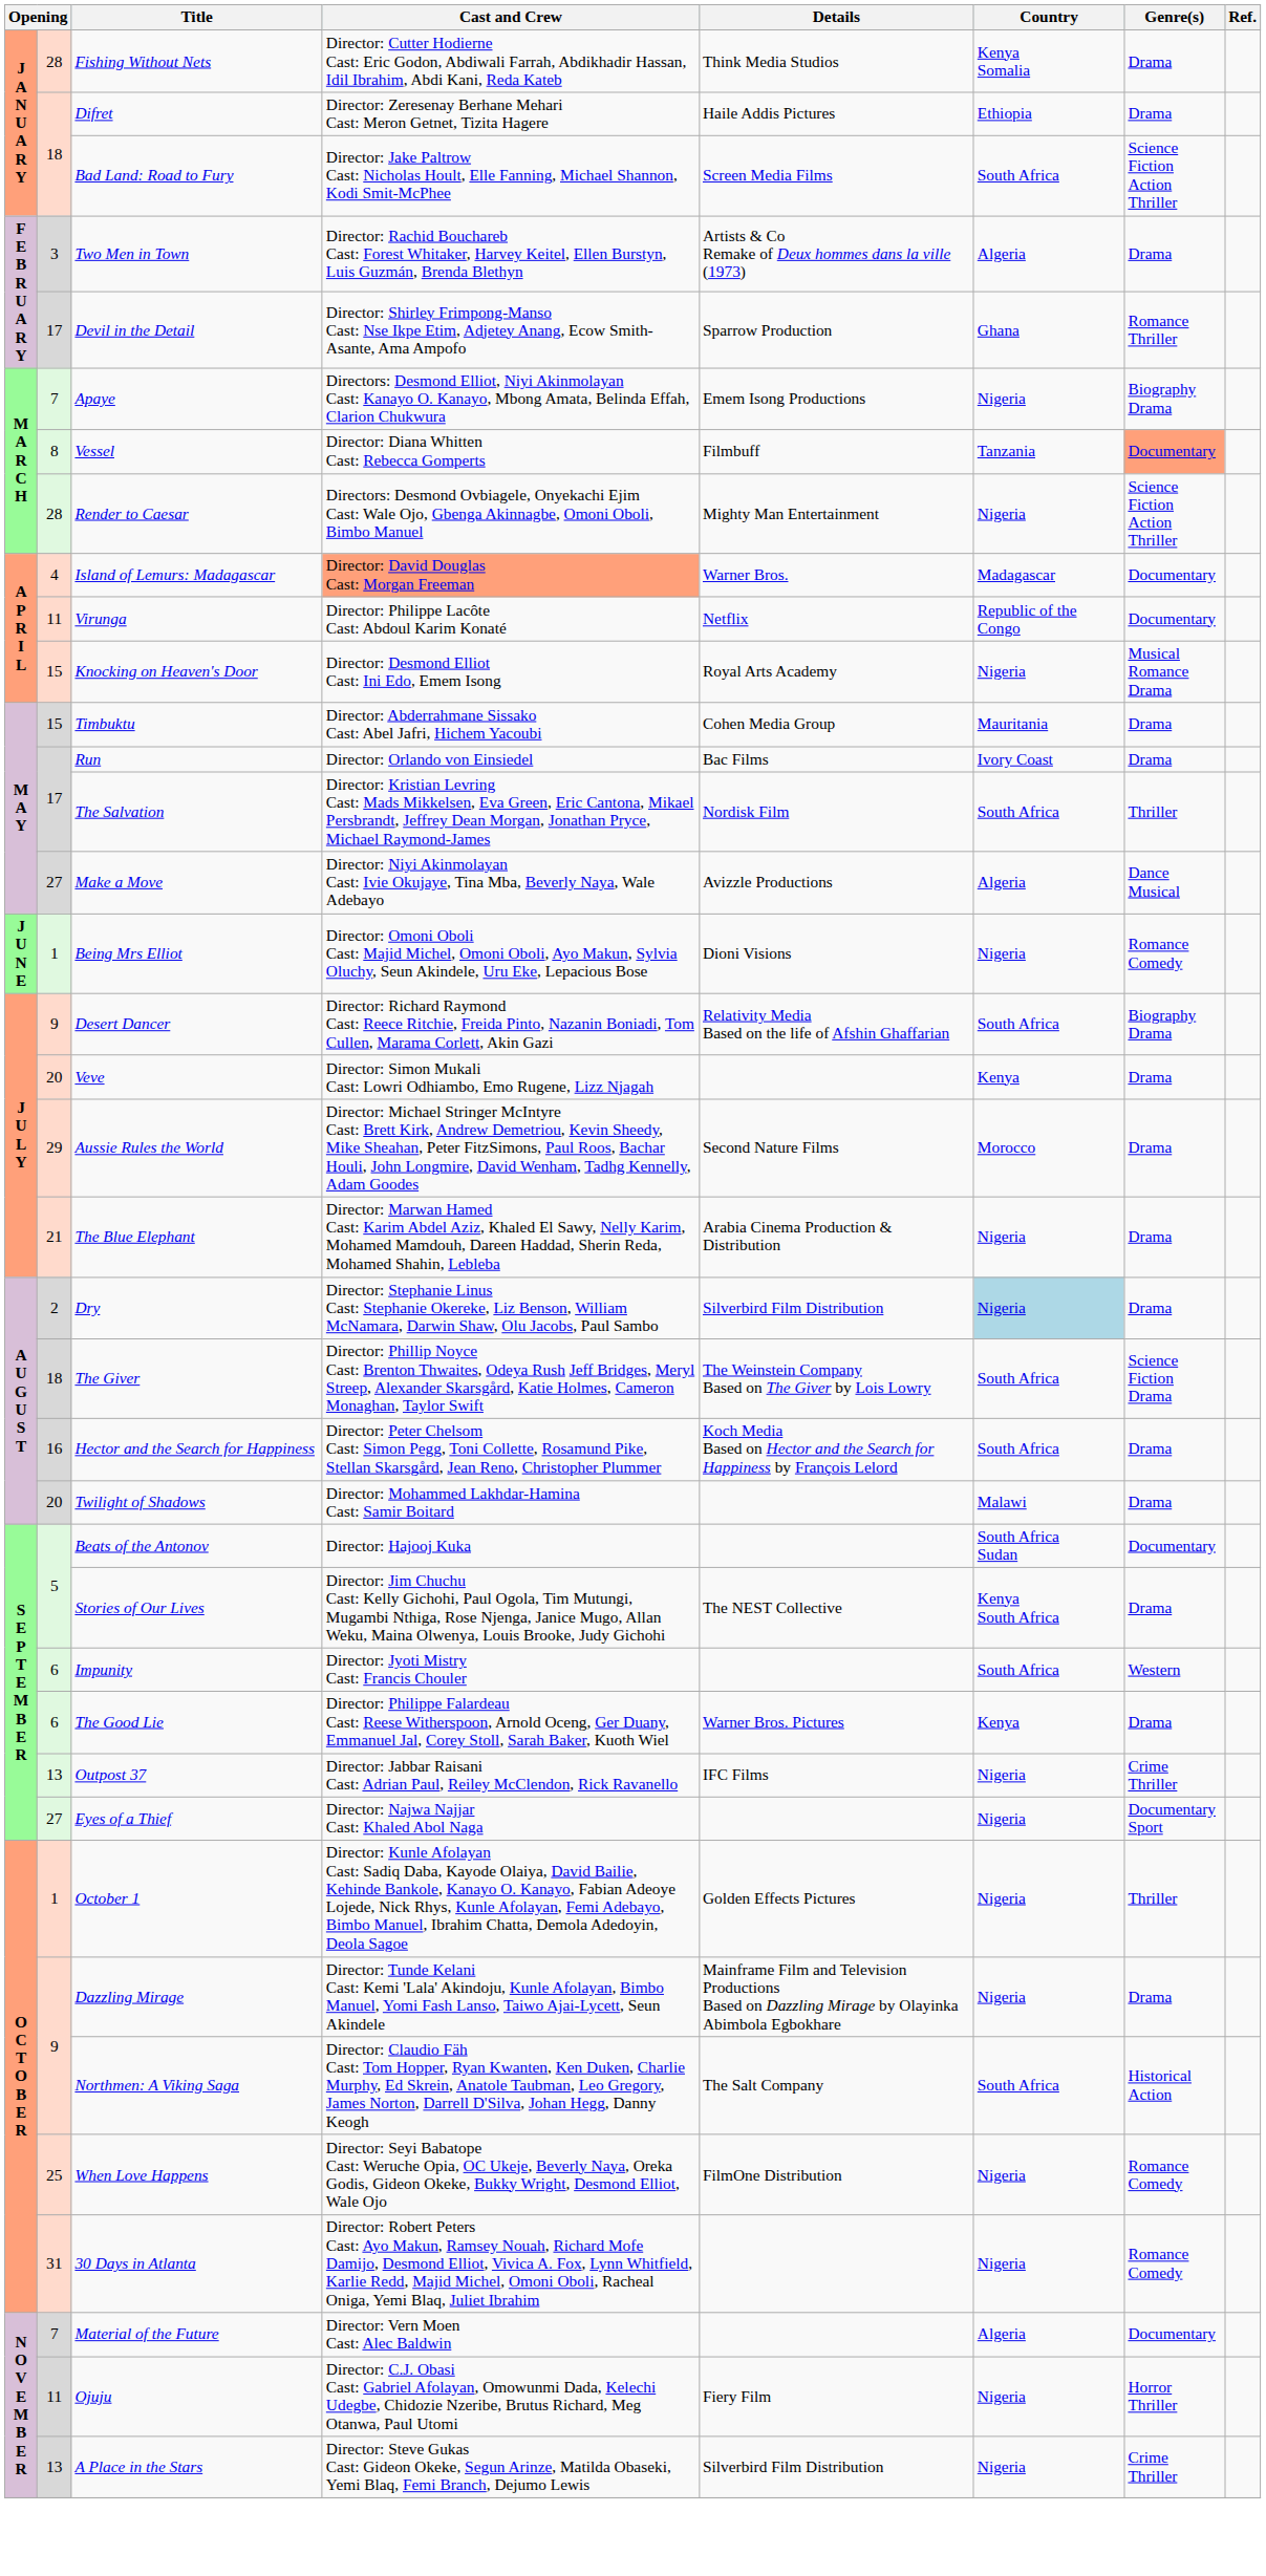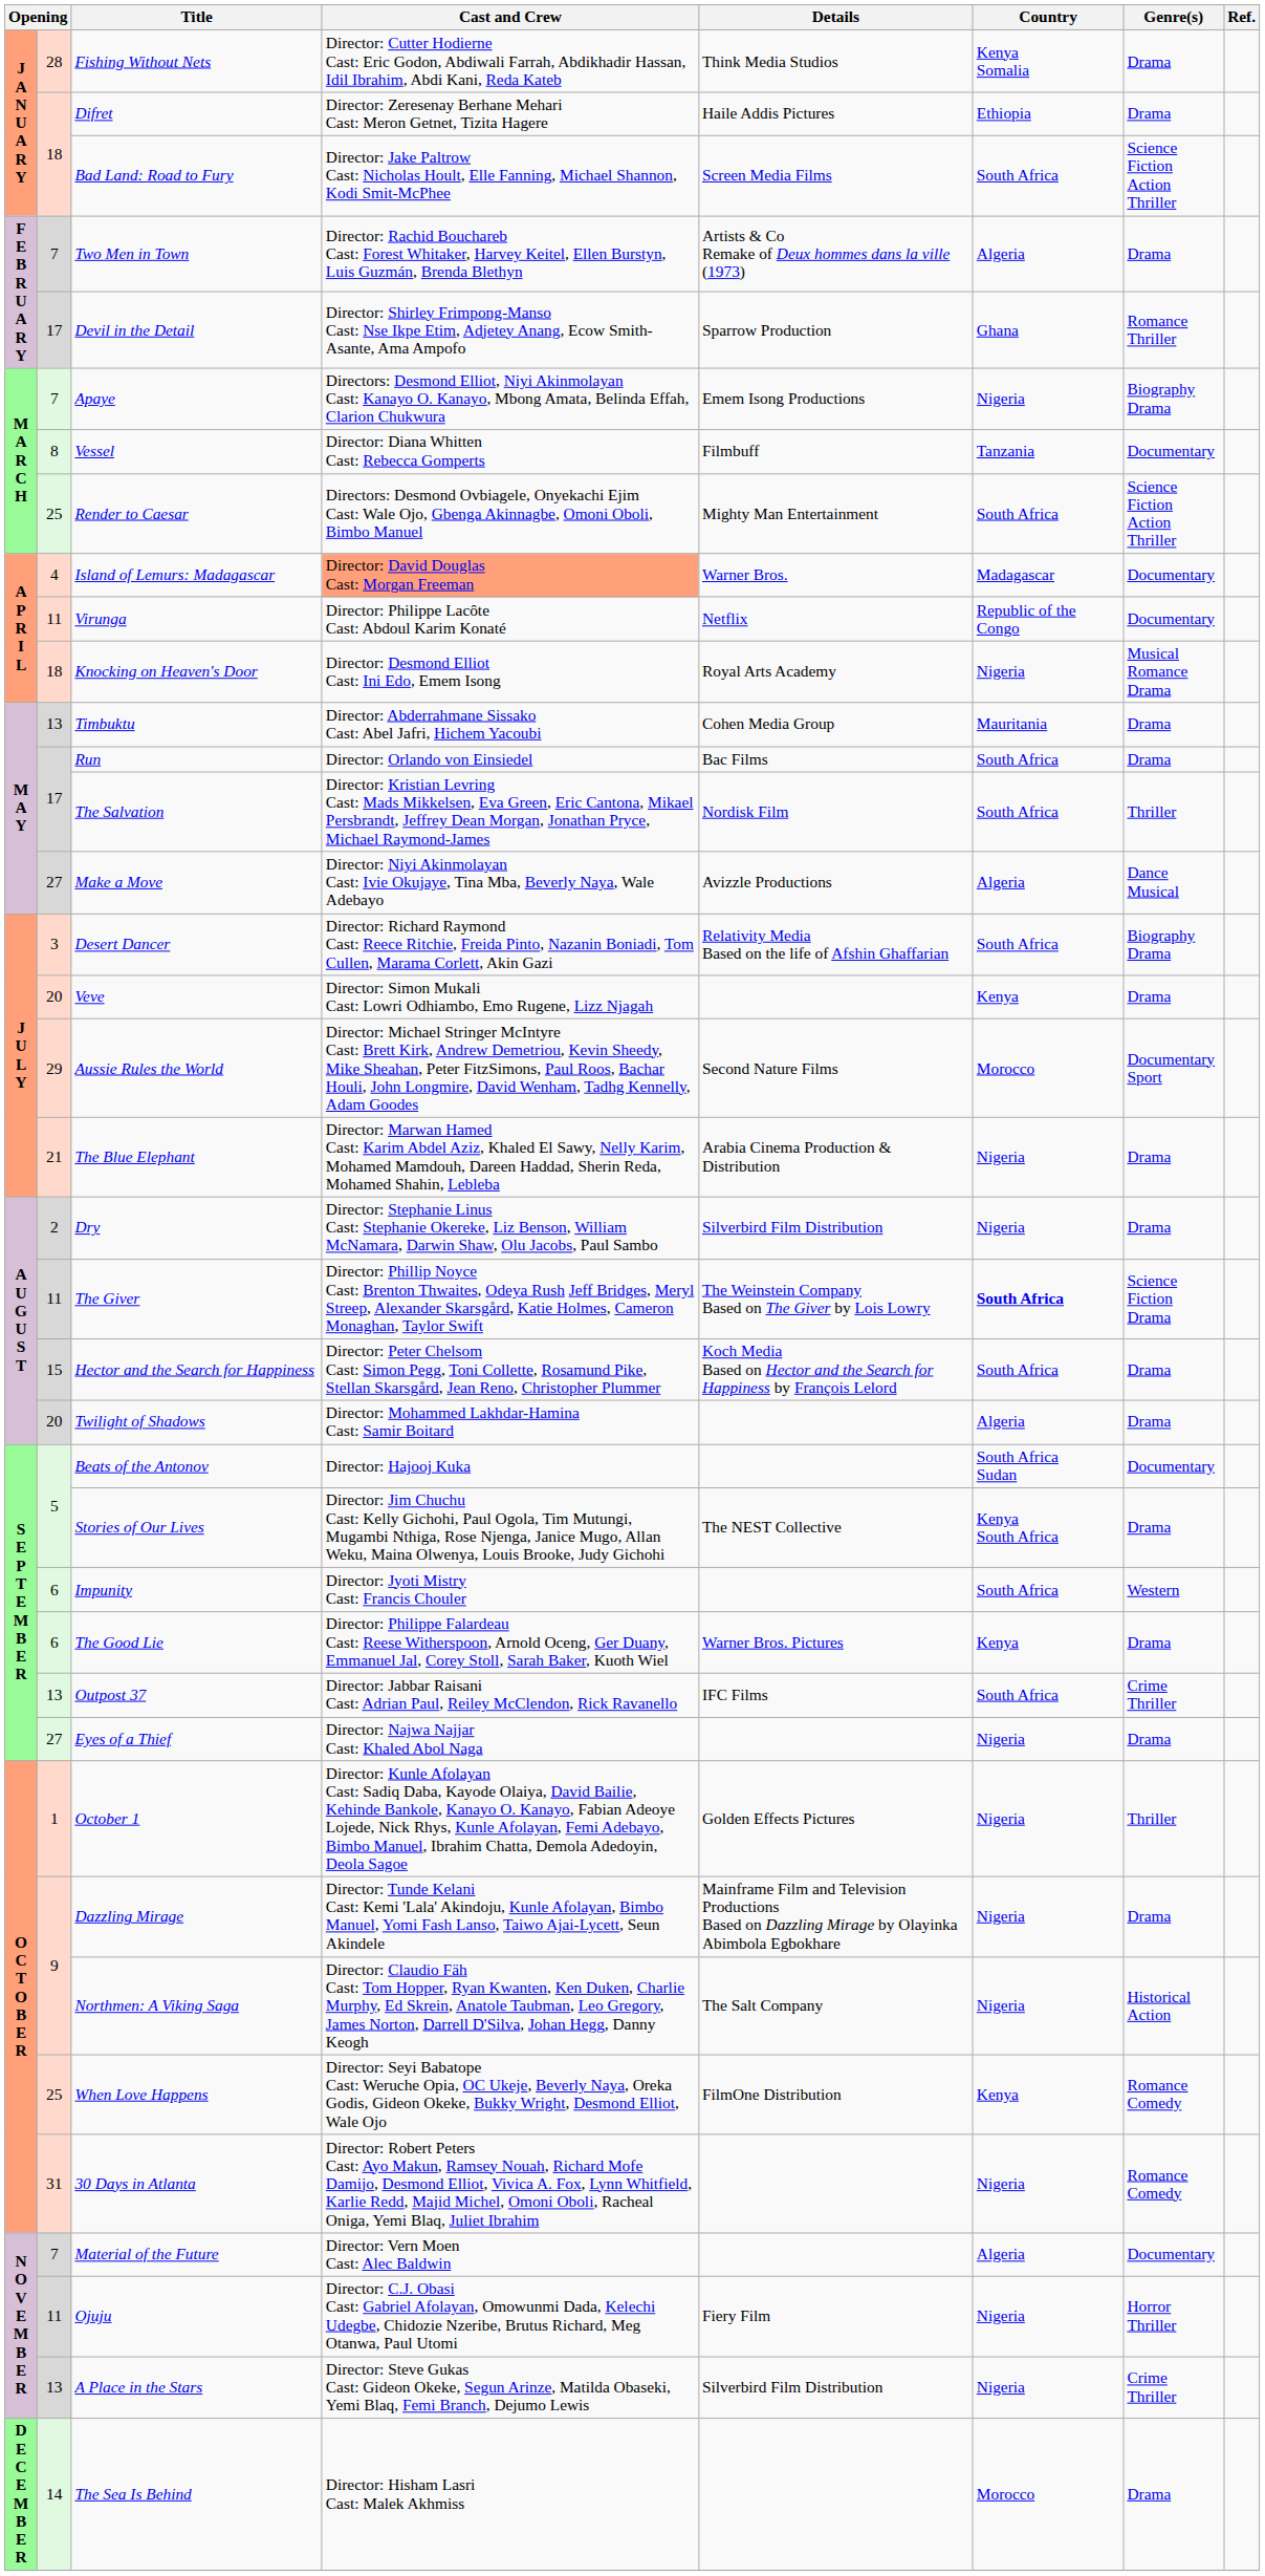Two Men in Town | column 2: 3 -> 7
Vessel | Genre(s): lightsalmon background -> no background
Render to Caesar | column 2: 28 -> 25
Render to Caesar | Country: Nigeria -> South Africa
Knocking on Heaven's Door | column 2: 15 -> 18
Timbuktu | column 2: 15 -> 13
Run | Country: Ivory Coast -> South Africa
- row: J U N E | 1 | Being Mrs Elliot | Director: Omoni Oboli Cast: Majid Michel, Omoni Oboli, Ayo Makun, Sylvia Oluchy, Seun Akindele, Uru Eke, Lepacious Bose | Dioni Visions | Nigeria | Romance Comedy
Desert Dancer | column 2: 9 -> 3
Aussie Rules the World | Genre(s): Drama -> Documentary Sport
Dry | Country: lightblue background -> no background
The Giver | column 2: 18 -> 11
The Giver | Country: normal -> bold
Hector and the Search for Happiness | column 2: 16 -> 15
Twilight of Shadows | Country: Malawi -> Algeria
Outpost 37 | Country: Nigeria -> South Africa
Eyes of a Thief | Genre(s): Documentary Sport -> Drama
Northmen: A Viking Saga | Country: South Africa -> Nigeria
When Love Happens | Country: Nigeria -> Kenya
+ row: D E C E M B E R | 14 | The Sea Is Behind | Director: Hisham Lasri Cast: Malek Akhmiss | Morocco | Drama
